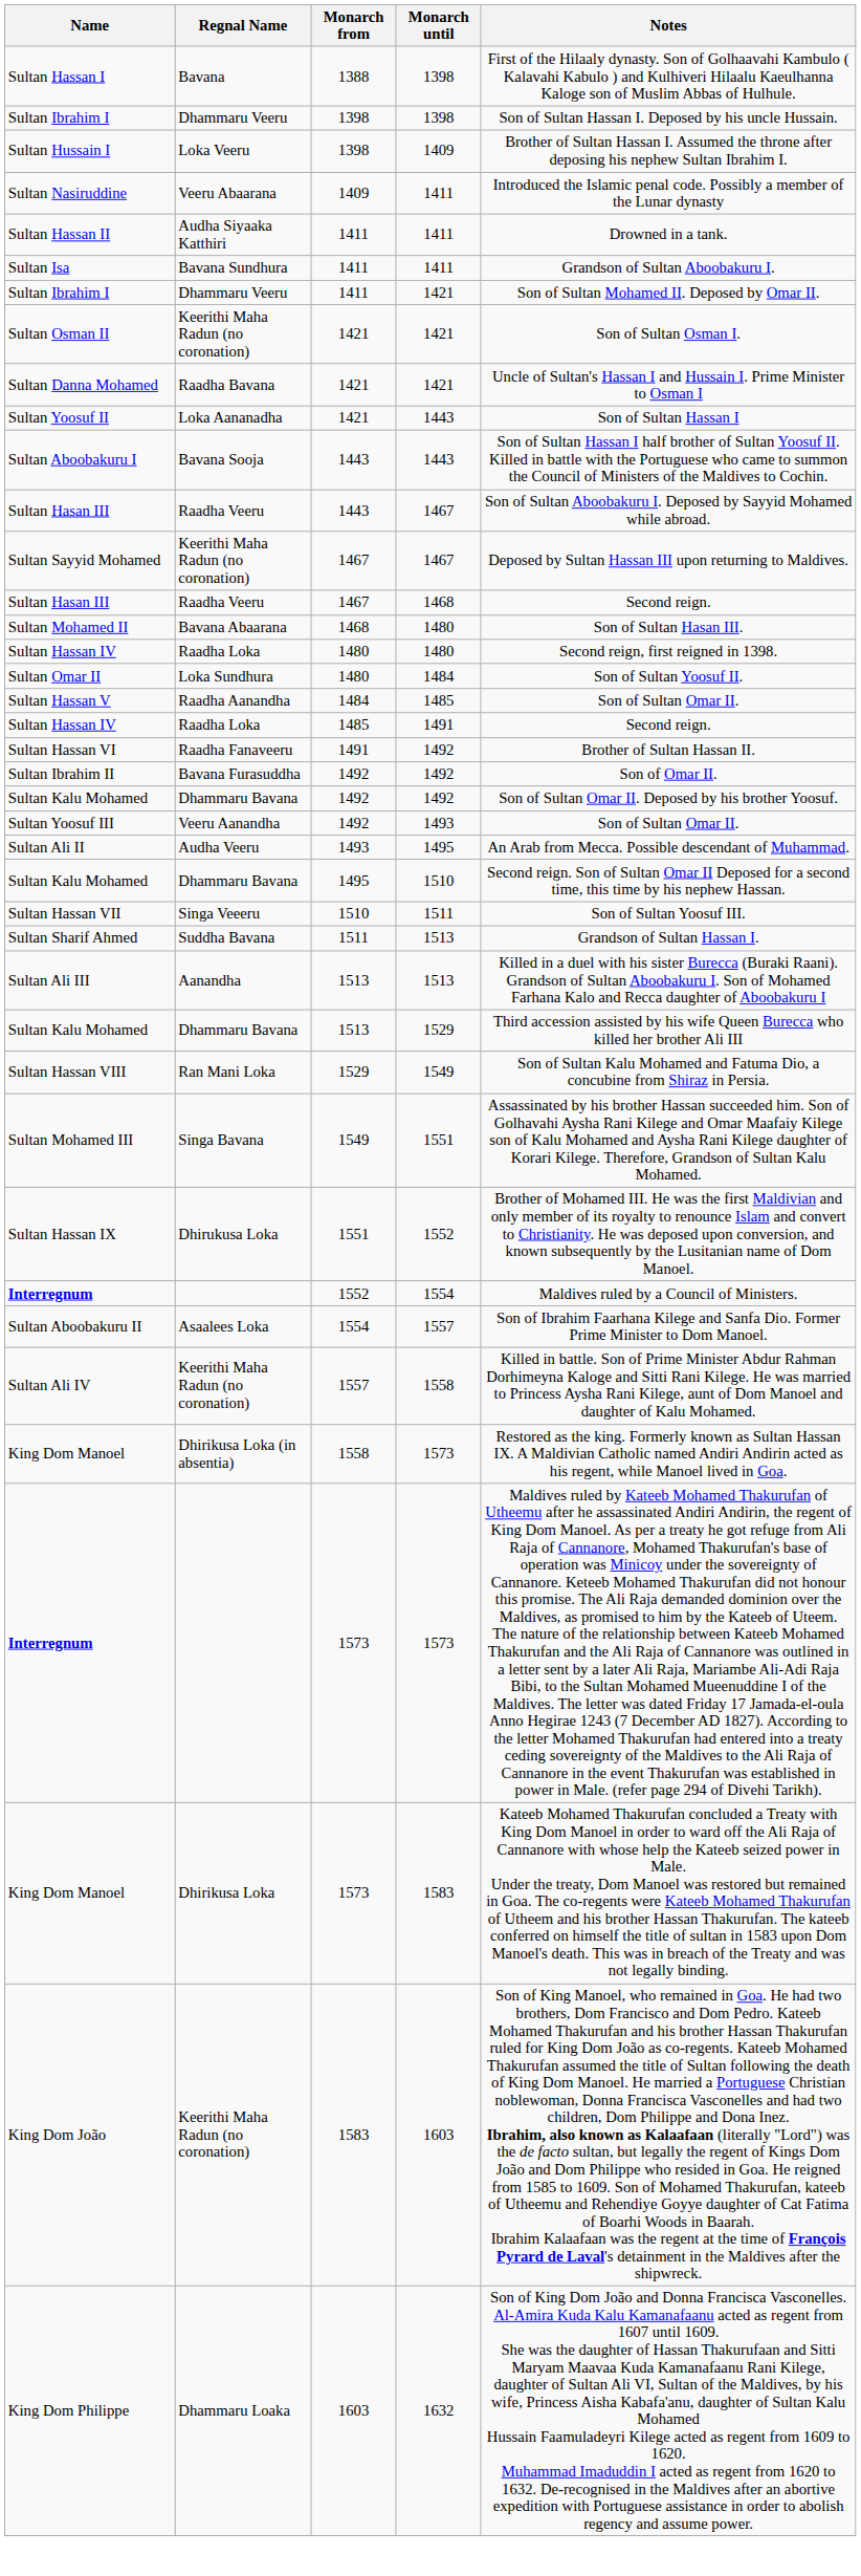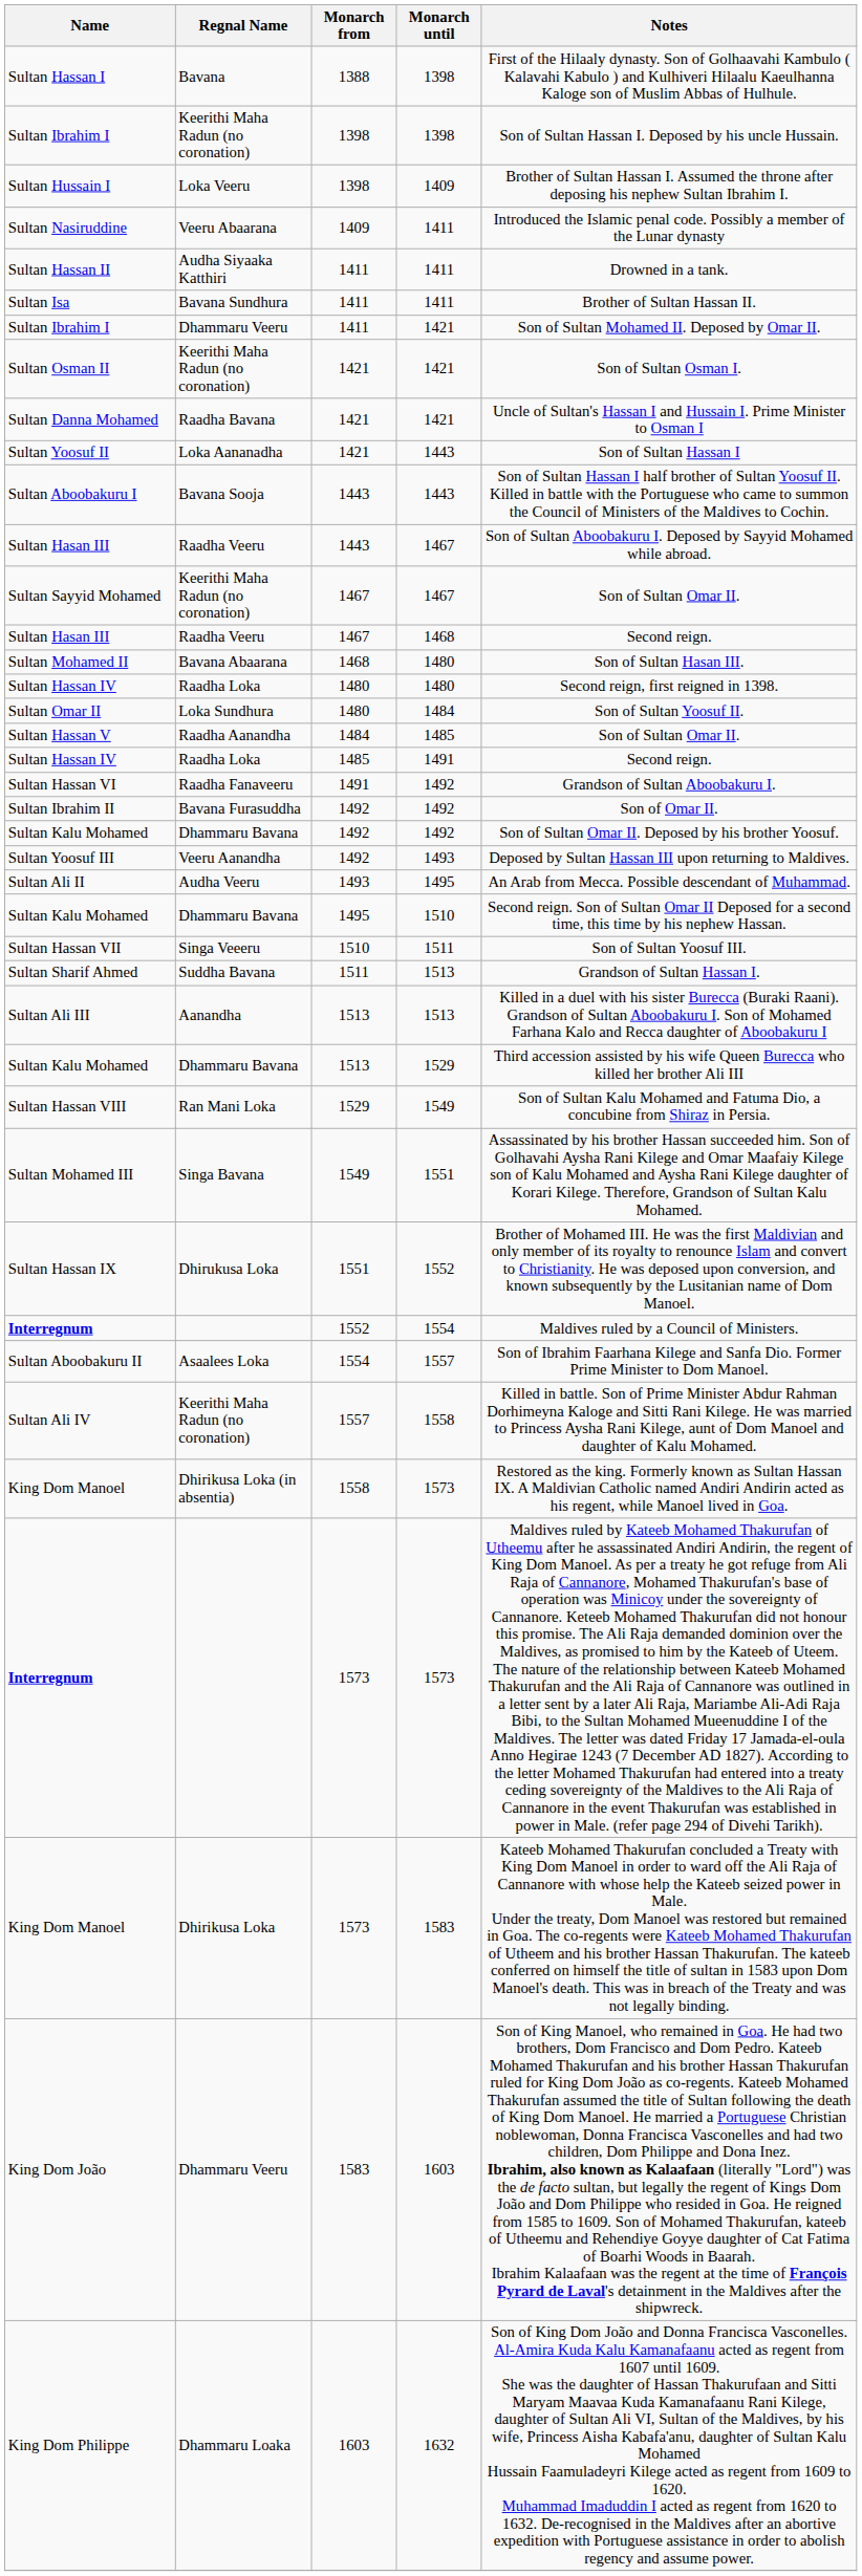Sultan Ibrahim I / 1398 | Regnal Name: Dhammaru Veeru -> Keerithi Maha Radun (no coronation)
Sultan Isa | Notes: Grandson of Sultan Aboobakuru I. -> Brother of Sultan Hassan II.
Sultan Sayyid Mohamed | Notes: Deposed by Sultan Hassan III upon returning to Maldives. -> Son of Sultan Omar II.
Sultan Hassan VI | Notes: Brother of Sultan Hassan II. -> Grandson of Sultan Aboobakuru I.
Sultan Yoosuf III | Notes: Son of Sultan Omar II. -> Deposed by Sultan Hassan III upon returning to Maldives.
King Dom João | Regnal Name: Keerithi Maha Radun (no coronation) -> Dhammaru Veeru
